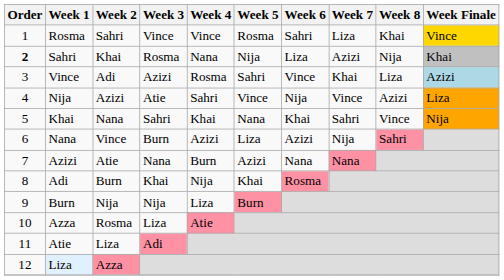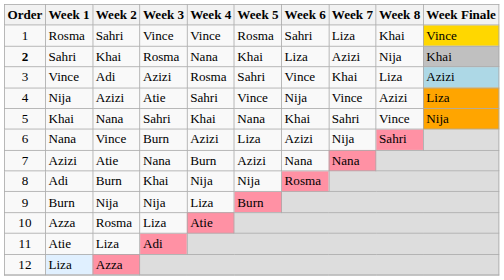row 3 | Week 5: Nija -> Khai
row 9 | Week 5: Khai -> Nija
